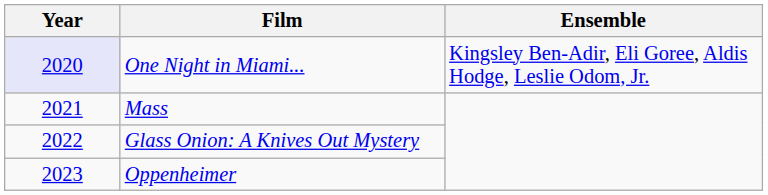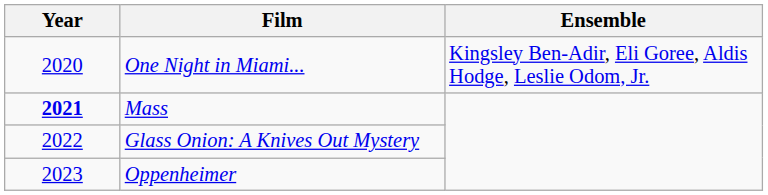One Night in Miami... | Year: lavender background -> no background
Mass | Year: normal -> bold
